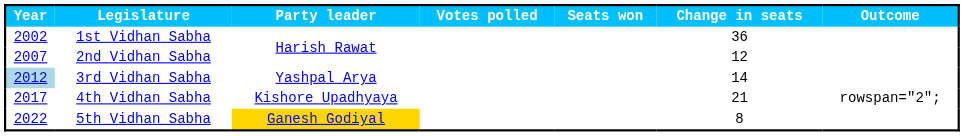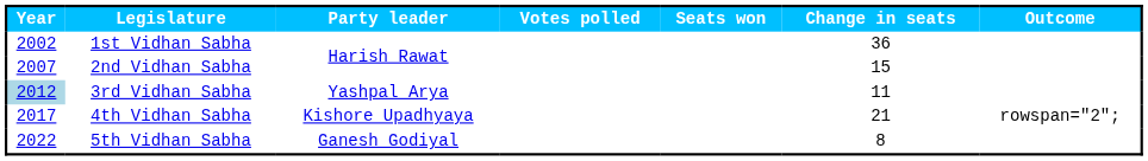2nd Vidhan Sabha | Change in seats: 12 -> 15
3rd Vidhan Sabha | Change in seats: 14 -> 11
5th Vidhan Sabha | Party leader: gold background -> no background
